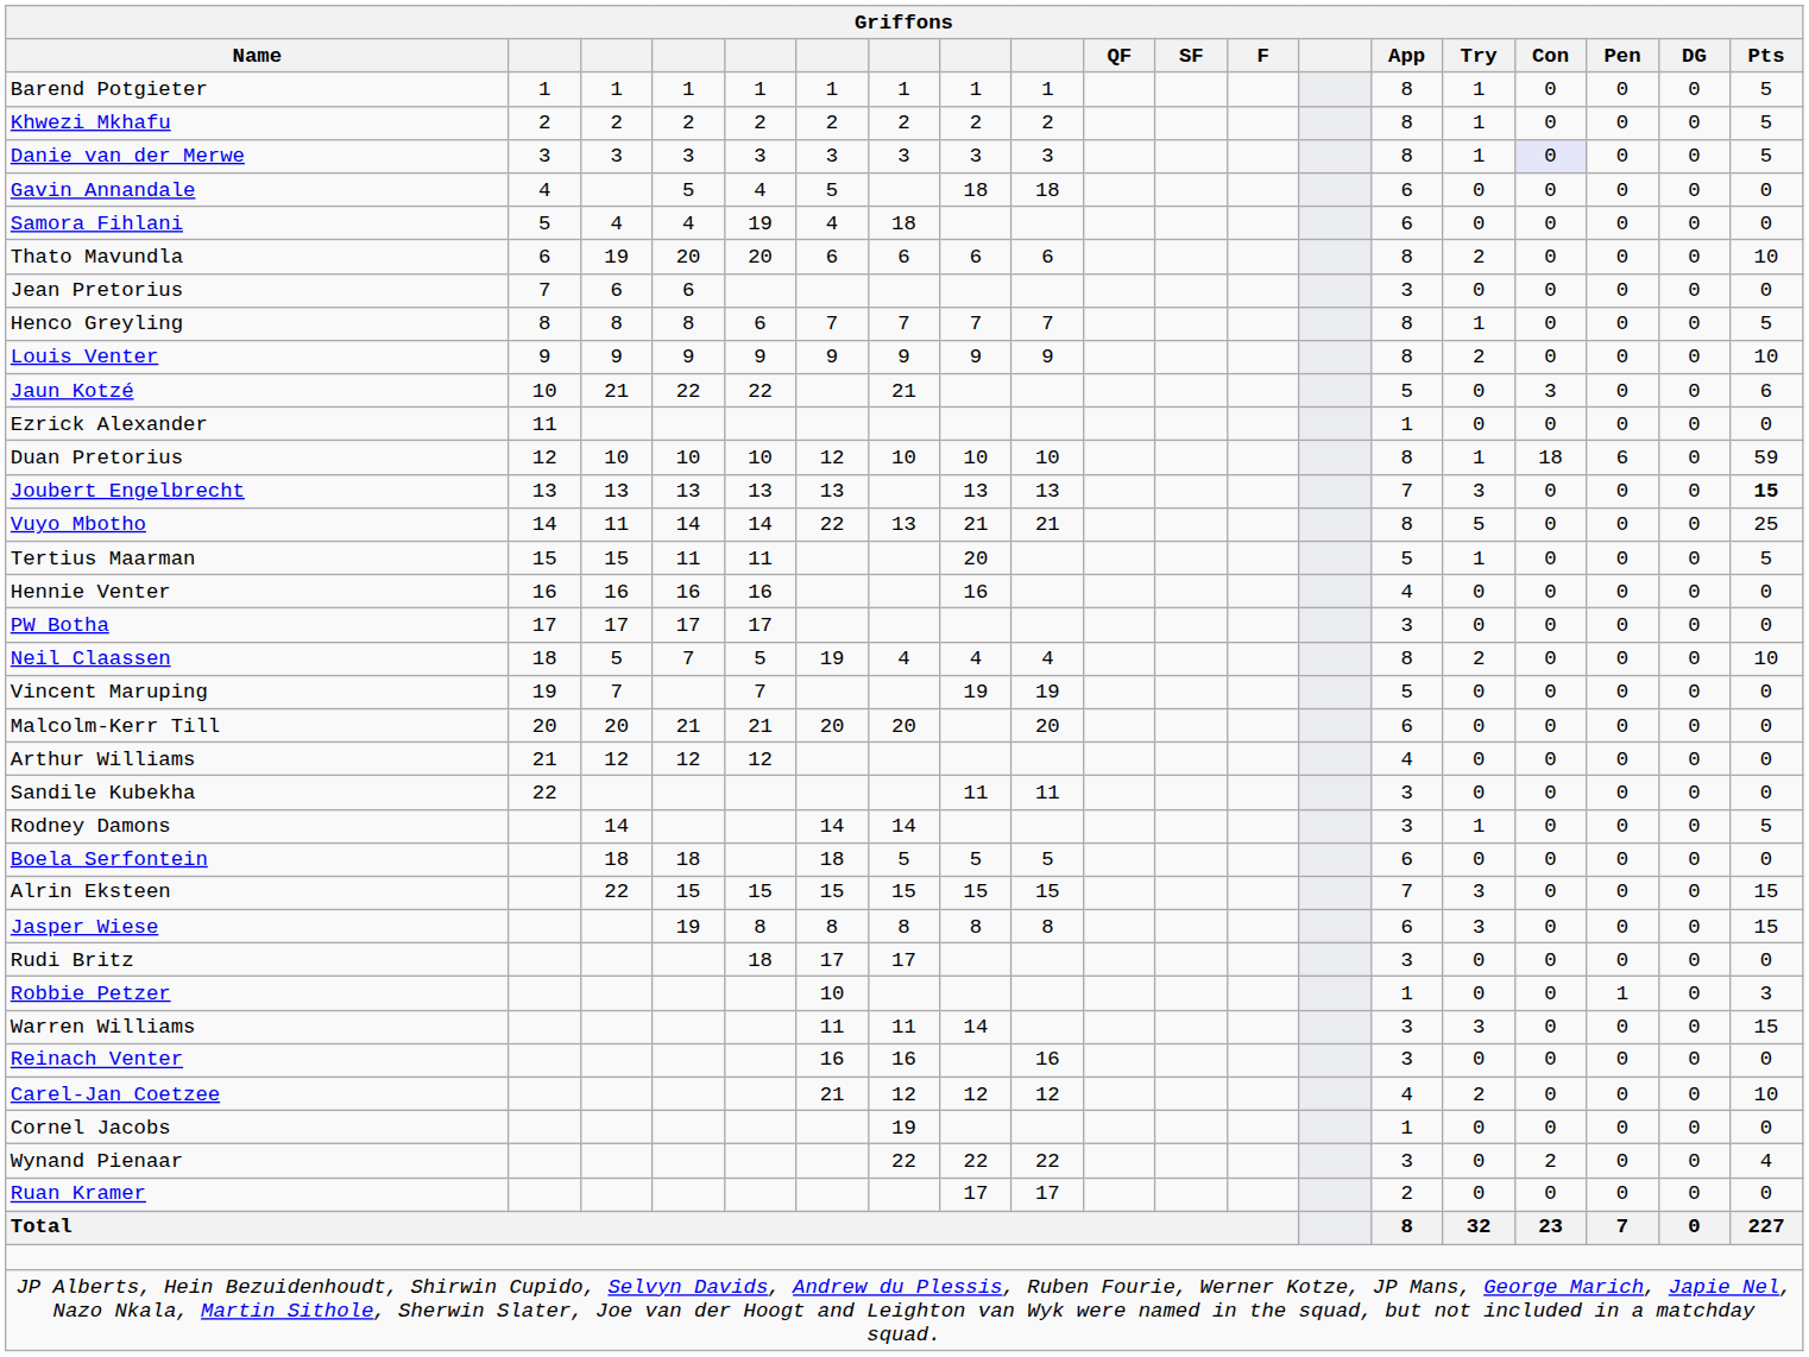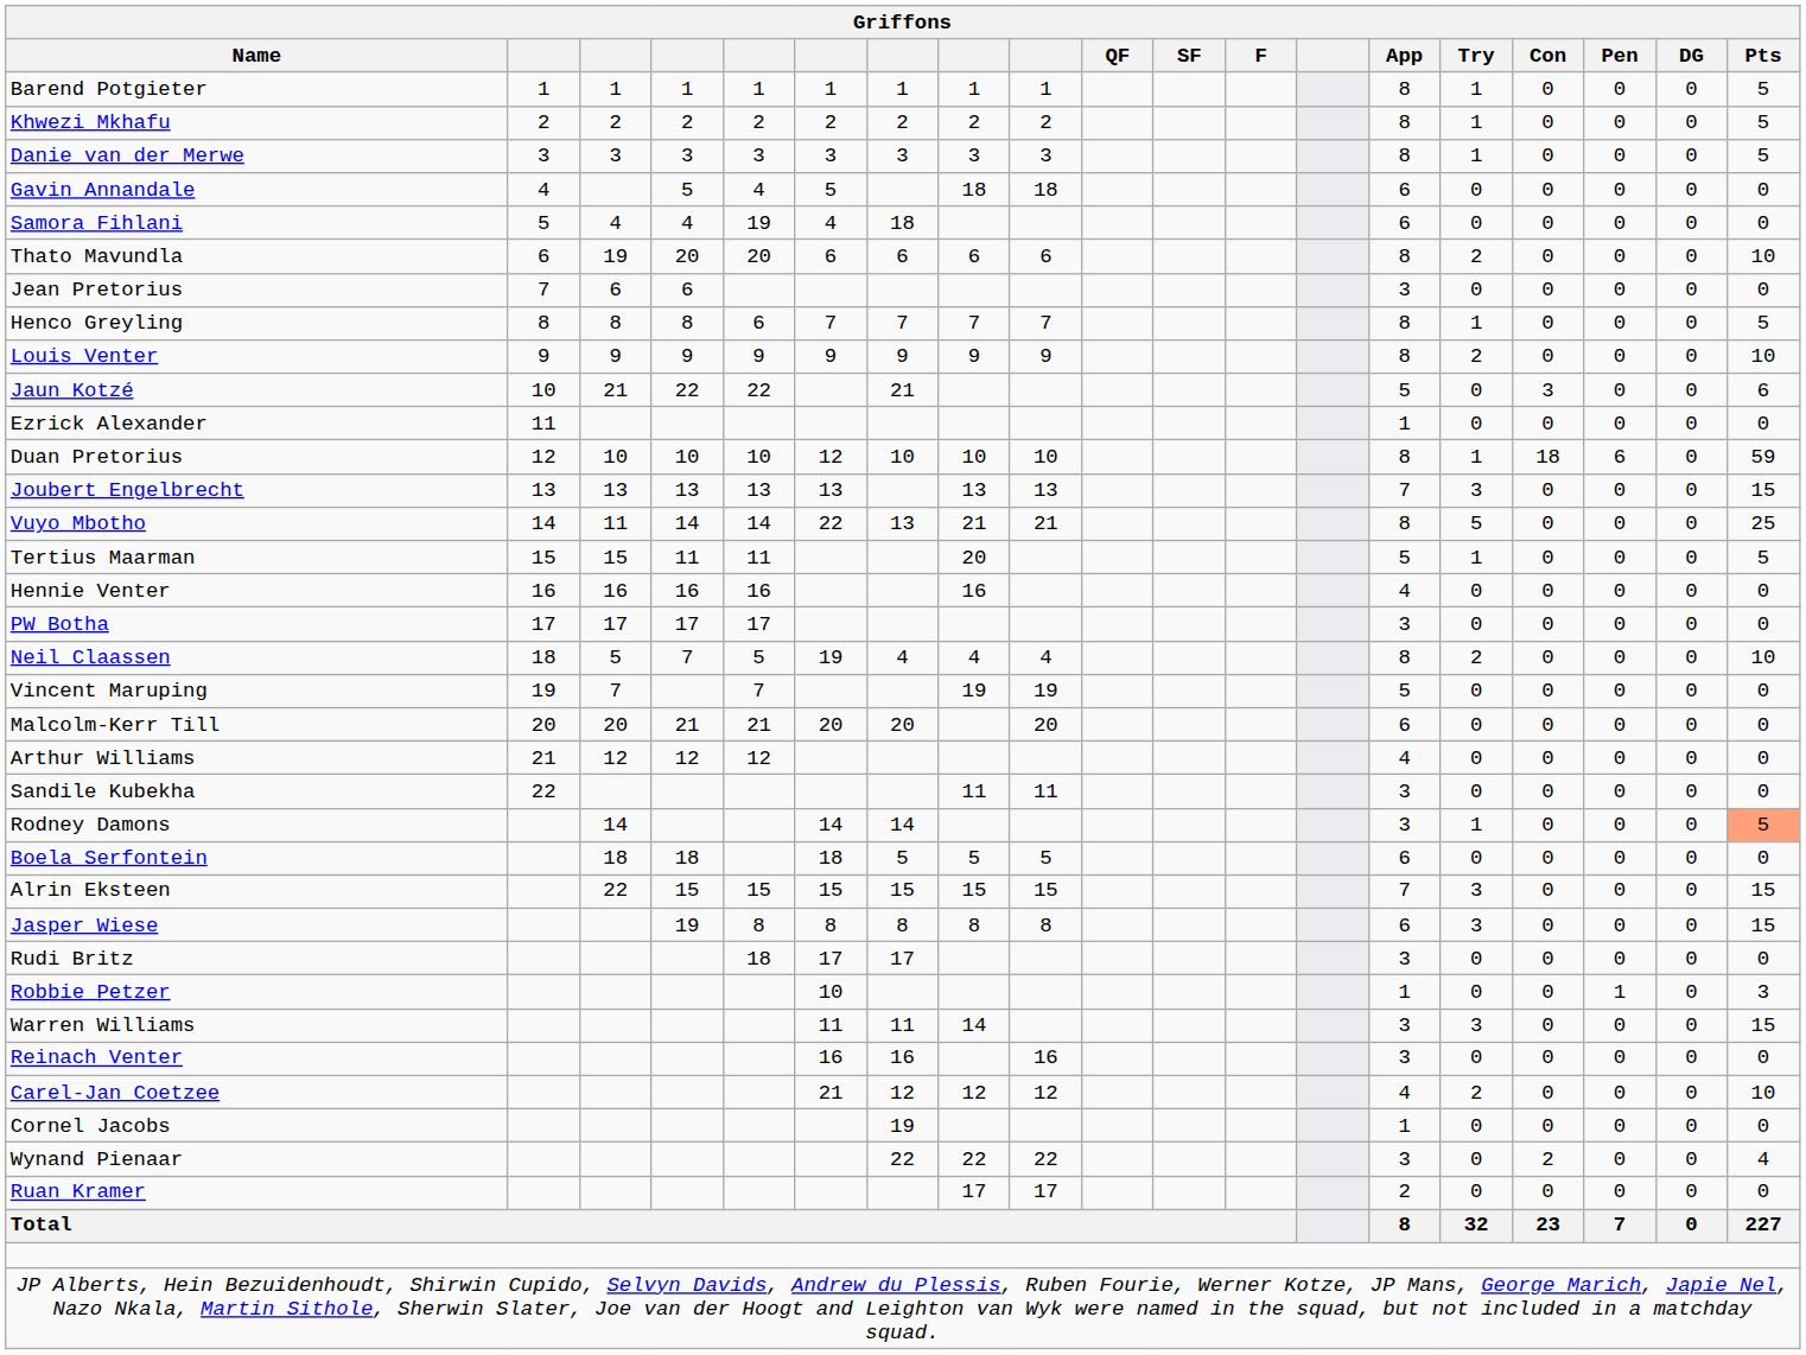Danie van der Merwe | Con: lavender background -> no background
Joubert Engelbrecht | Pts: bold -> normal
Rodney Damons | Pts: no background -> lightsalmon background
